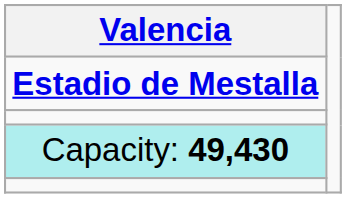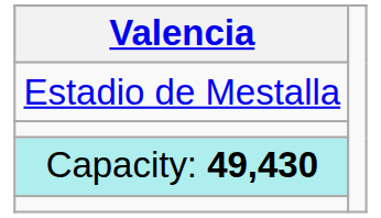row 2 | Valencia: bold -> normal
